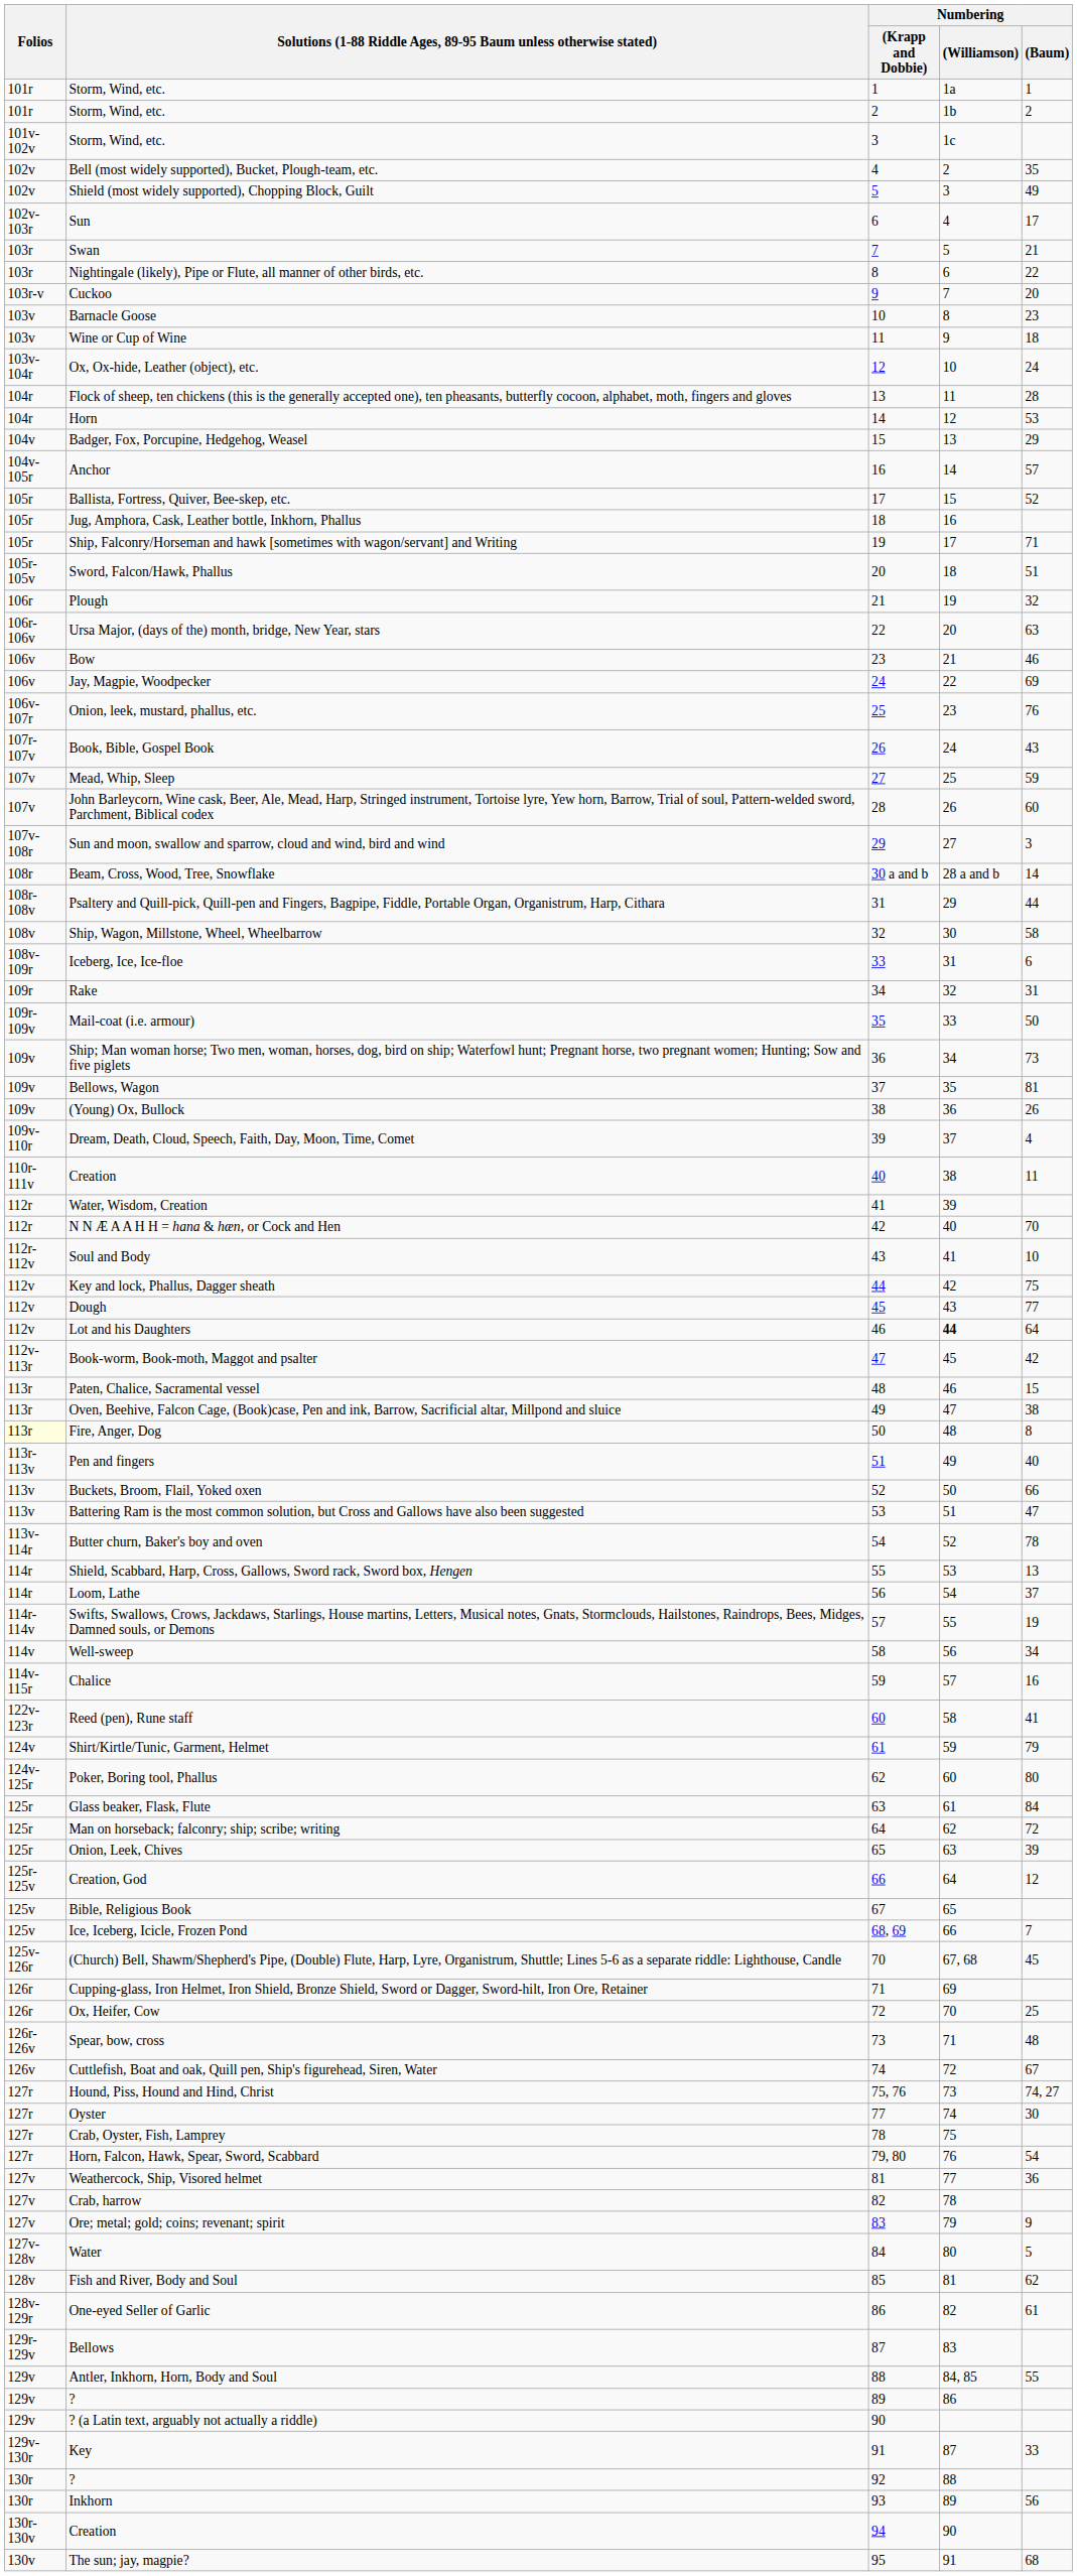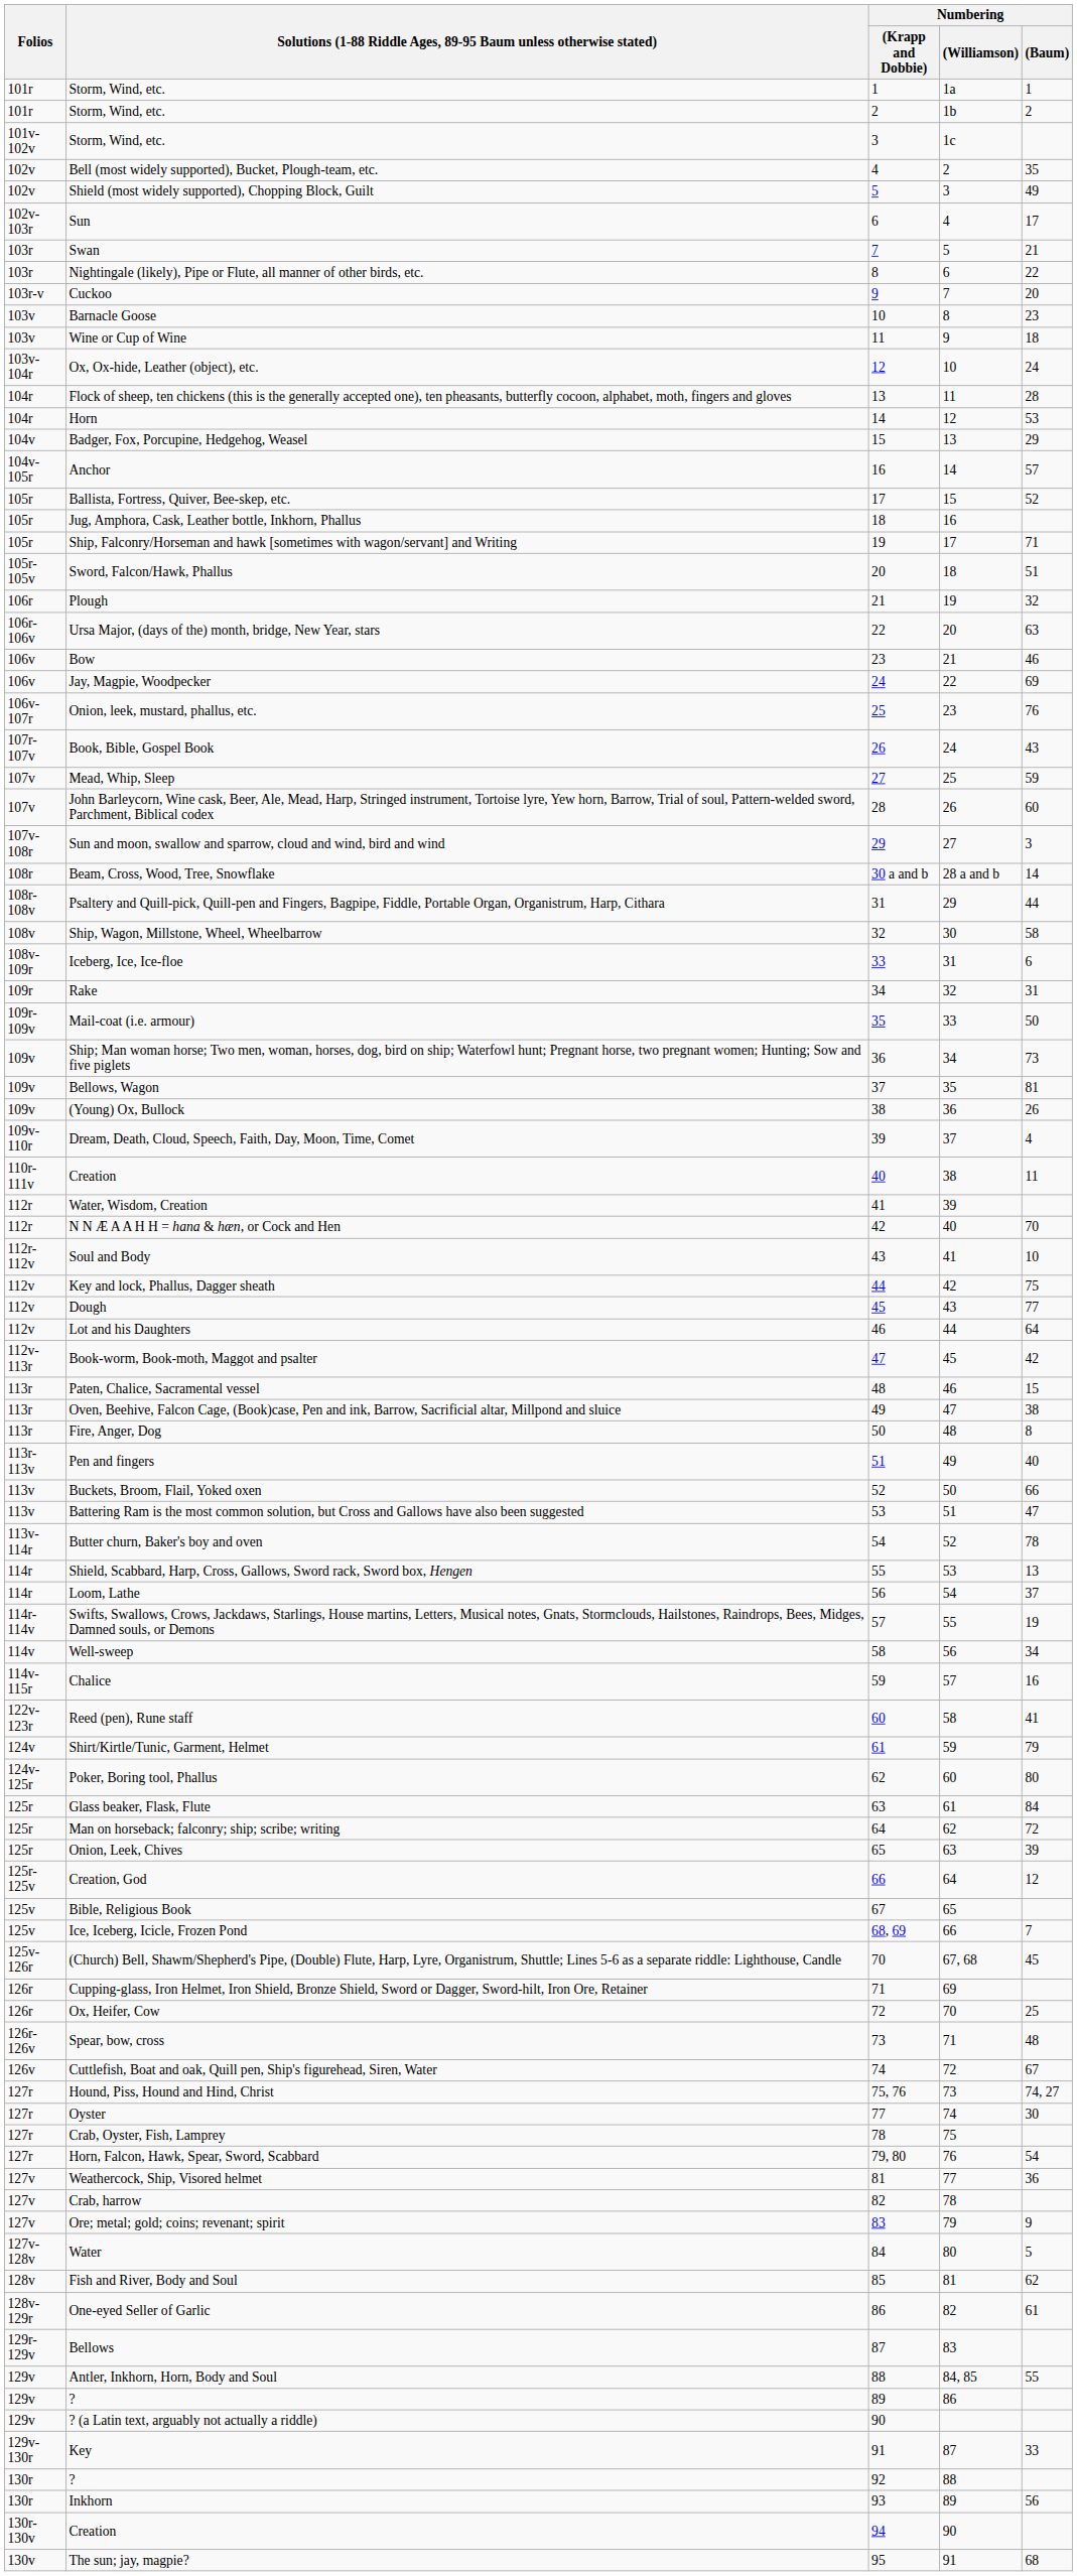Lot and his Daughters | Numbering / (Williamson): bold -> normal
Fire, Anger, Dog | Folios: lightyellow background -> no background
